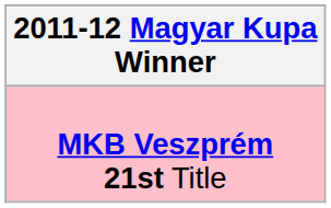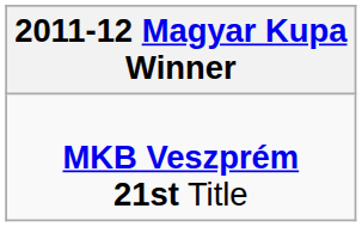row 2 | column 1: pink background -> no background
